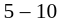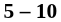row 1 | column 1: normal -> bold
